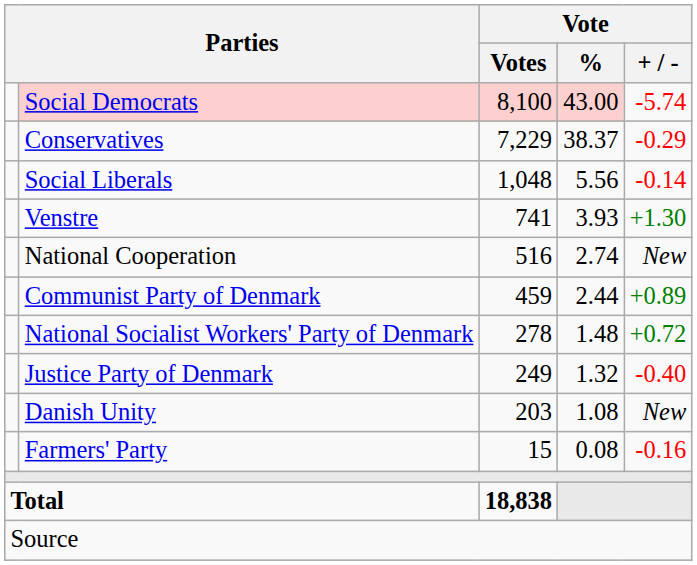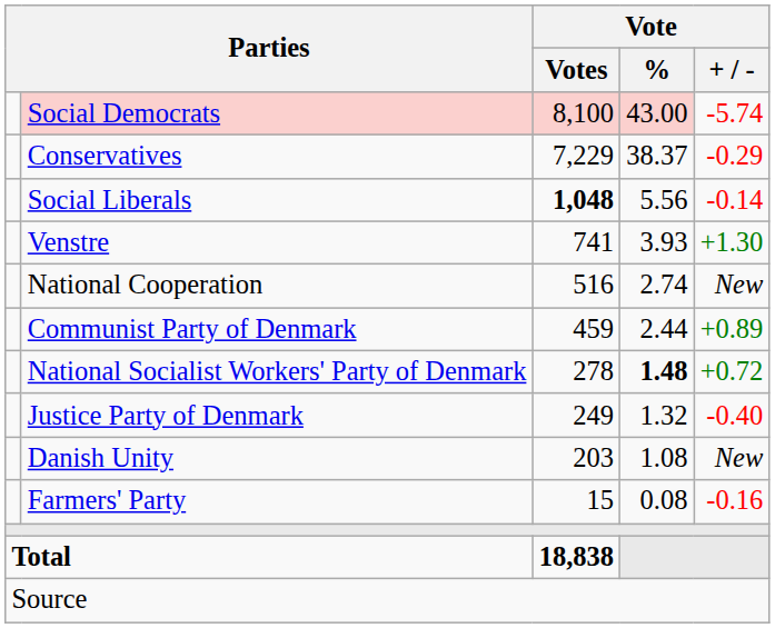Social Liberals | Vote / Votes: normal -> bold
National Socialist Workers' Party of Denmark | Vote / %: normal -> bold
